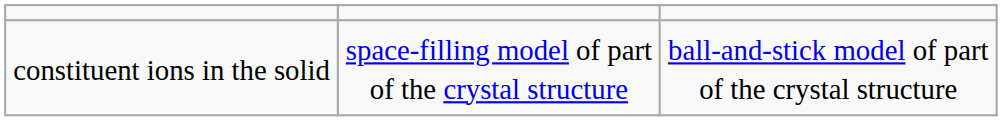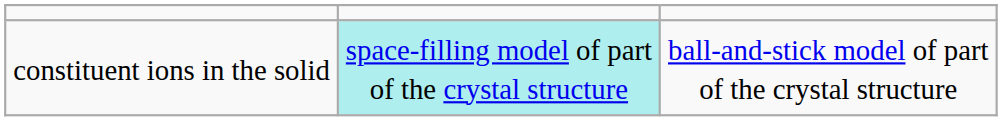constituent ions in the solid | column 2: no background -> paleturquoise background
